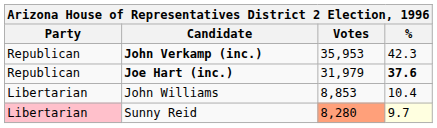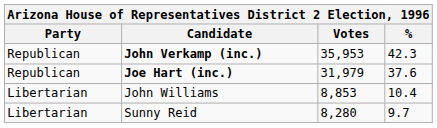Joe Hart (inc.) | %: bold -> normal
Sunny Reid | Party: pink background -> no background
Sunny Reid | Votes: lightsalmon background -> no background
Sunny Reid | %: lightyellow background -> no background
